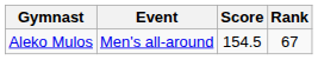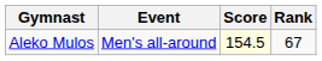row 2 | Score: no background -> lightyellow background
